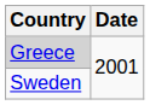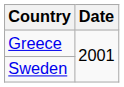Greece | Country: lightgrey background -> no background
